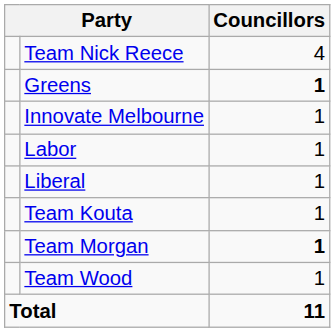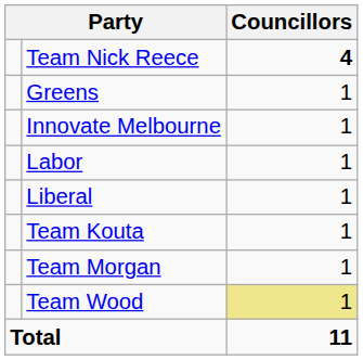Team Nick Reece | Councillors: normal -> bold
Greens | Councillors: bold -> normal
Team Morgan | Councillors: bold -> normal
Team Wood | Councillors: no background -> khaki background
